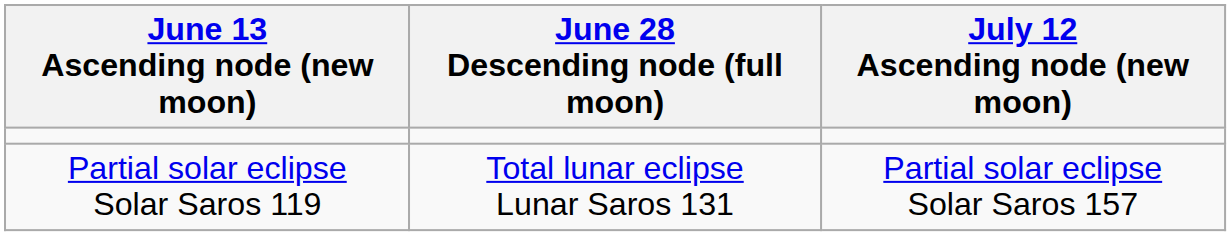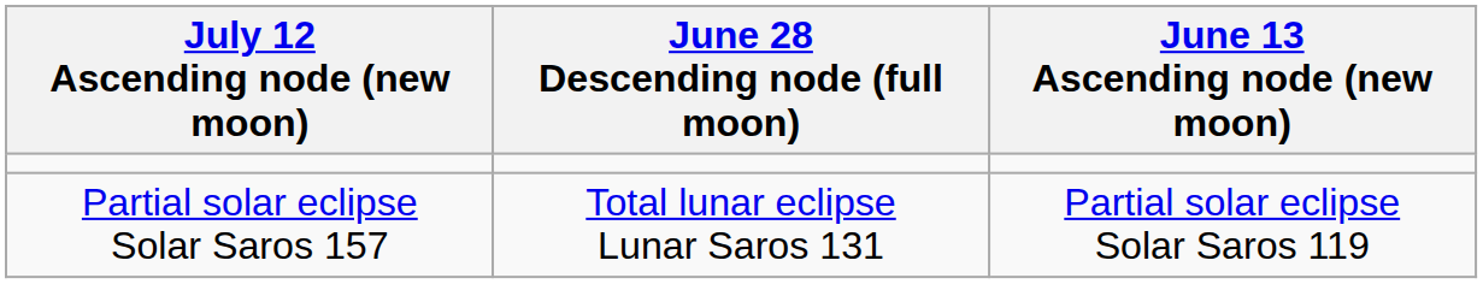columns swapped: June 13 Ascending node (new moon) <-> July 12 Ascending node (new moon)
